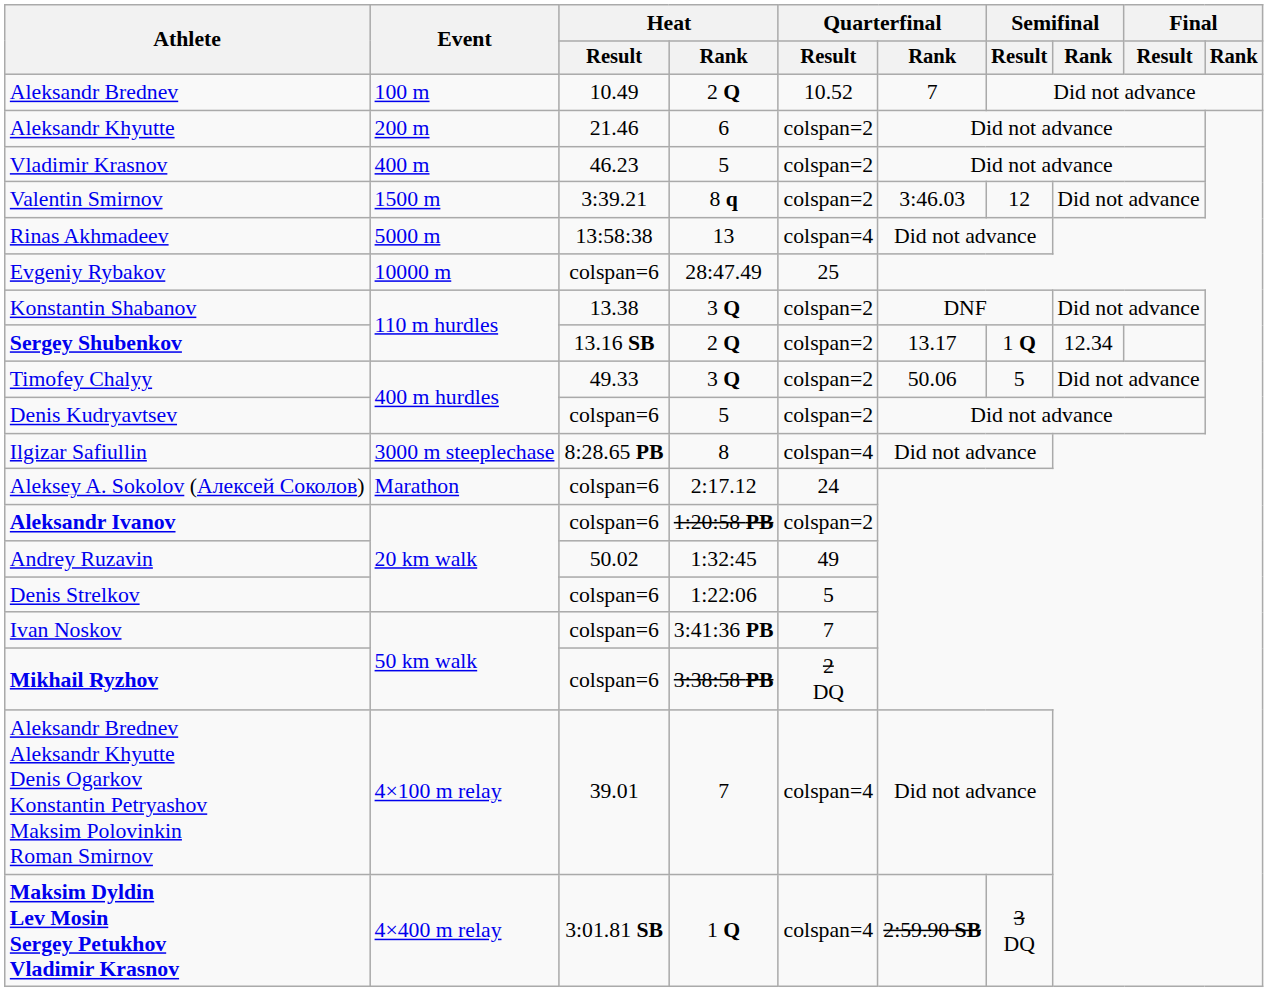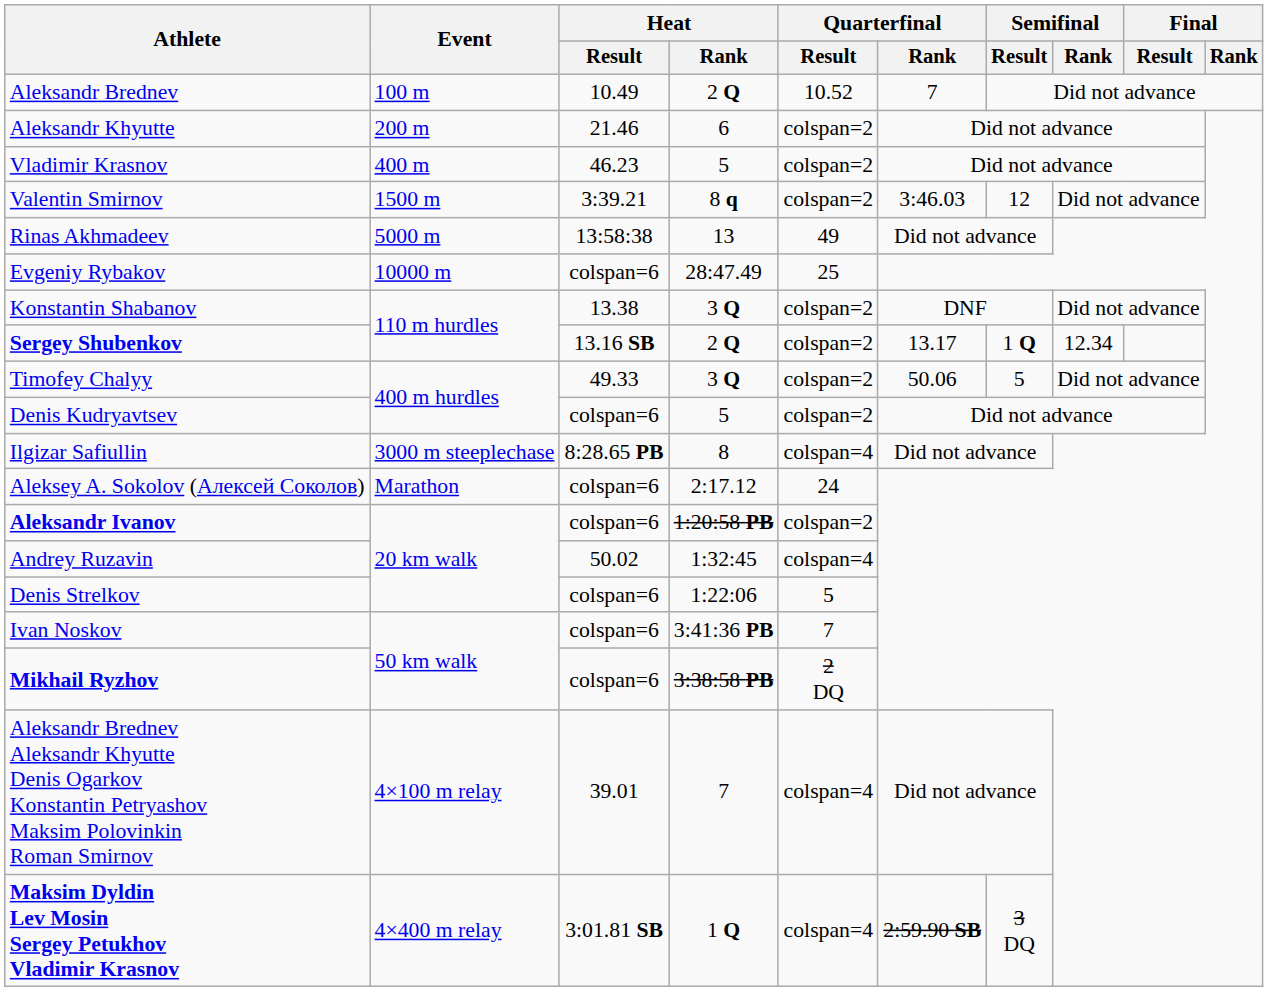Rinas Akhmadeev | Quarterfinal / Result: colspan=4 -> 49
Andrey Ruzavin | Quarterfinal / Result: 49 -> colspan=4
